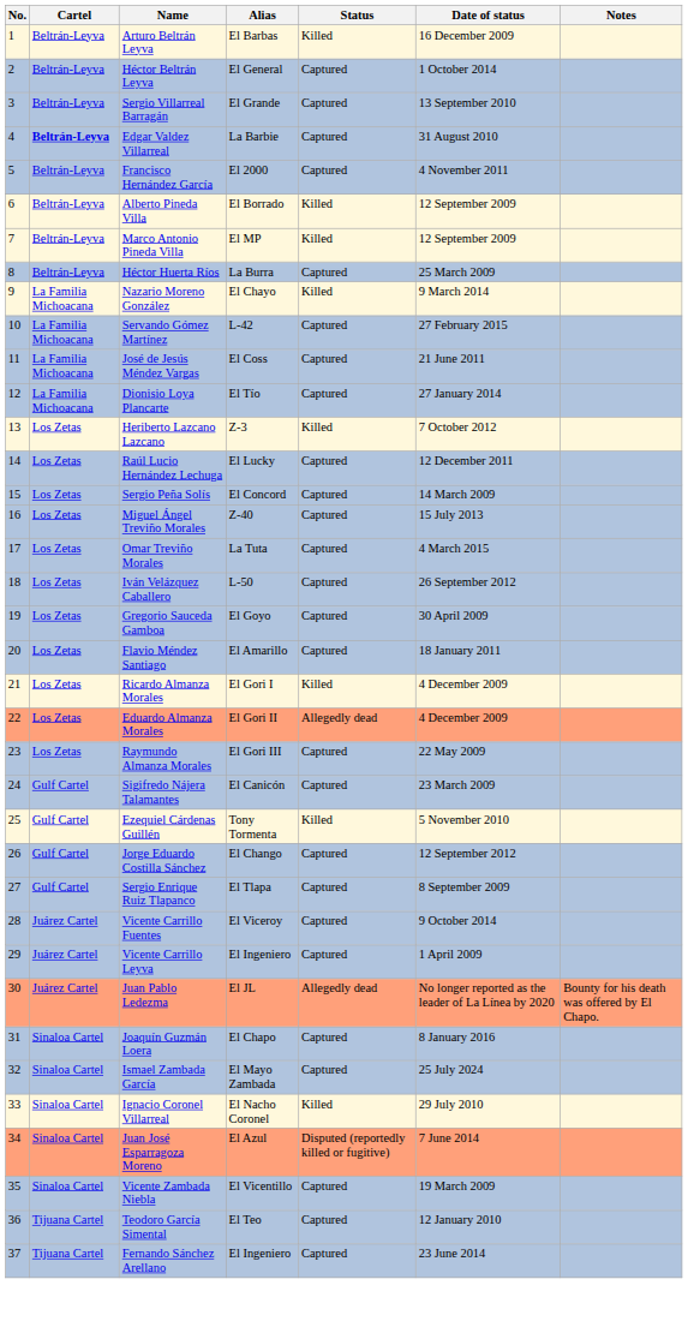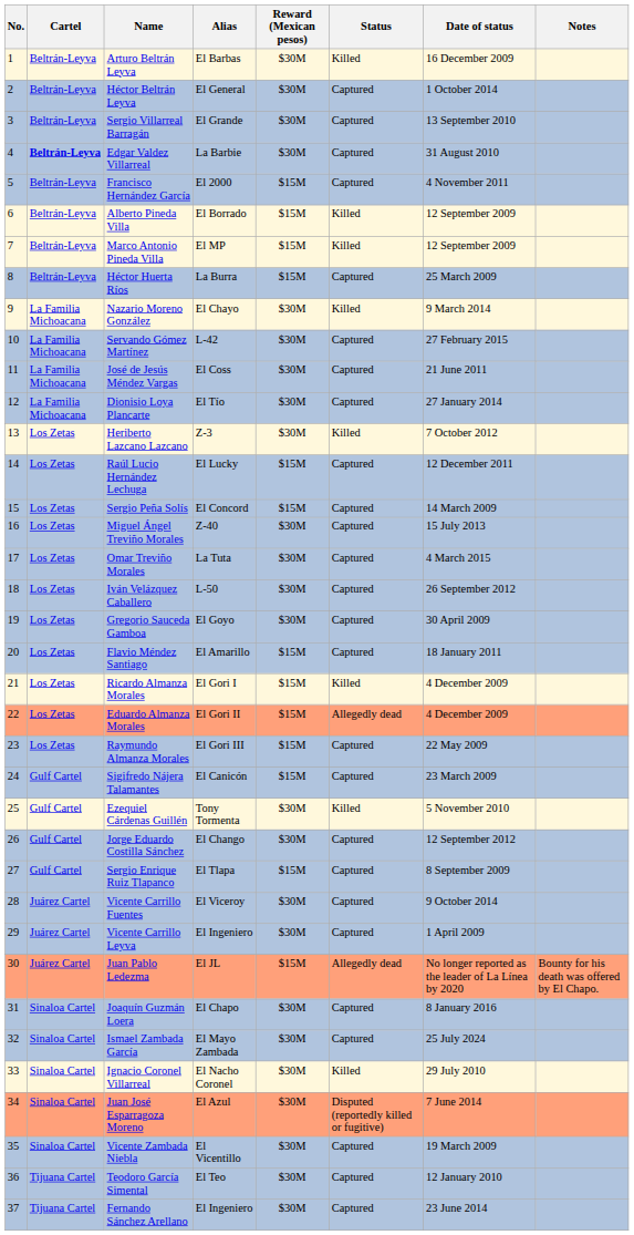+ column: Reward (Mexican pesos) | $30M | $30M | $30M | $30M | $15M | $15M | $15M | $15M | $30M | $30M | $30M | $30M | $30M | $15M | $15M | $30M | $30M | $30M | $30M | $15M | $15M | $15M | $15M | $15M | $30M | $30M | $15M | $30M | $30M | $15M | $30M | $30M | $30M | $30M | $30M | $30M | $30M
